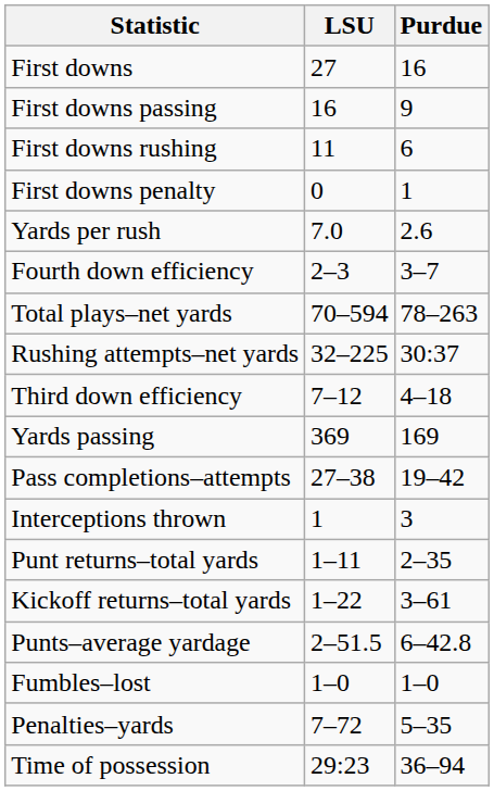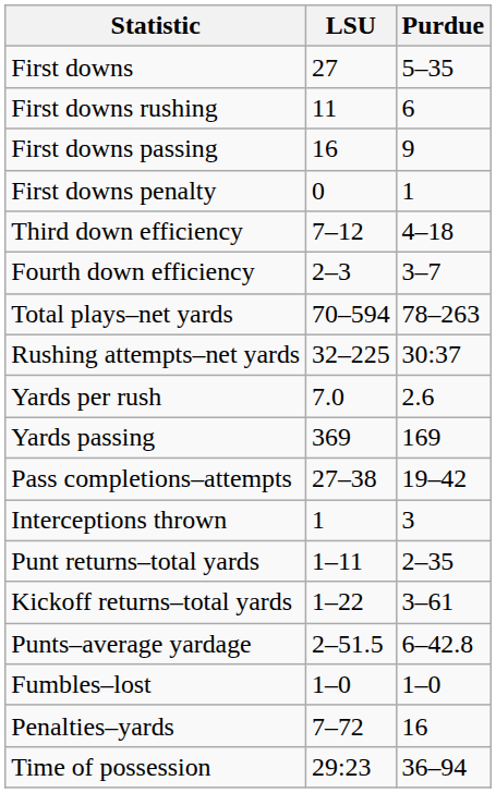First downs | Purdue: 16 -> 5–35
rows swapped: First downs rushing <-> First downs passing
rows swapped: Third down efficiency <-> Yards per rush
Penalties–yards | Purdue: 5–35 -> 16
